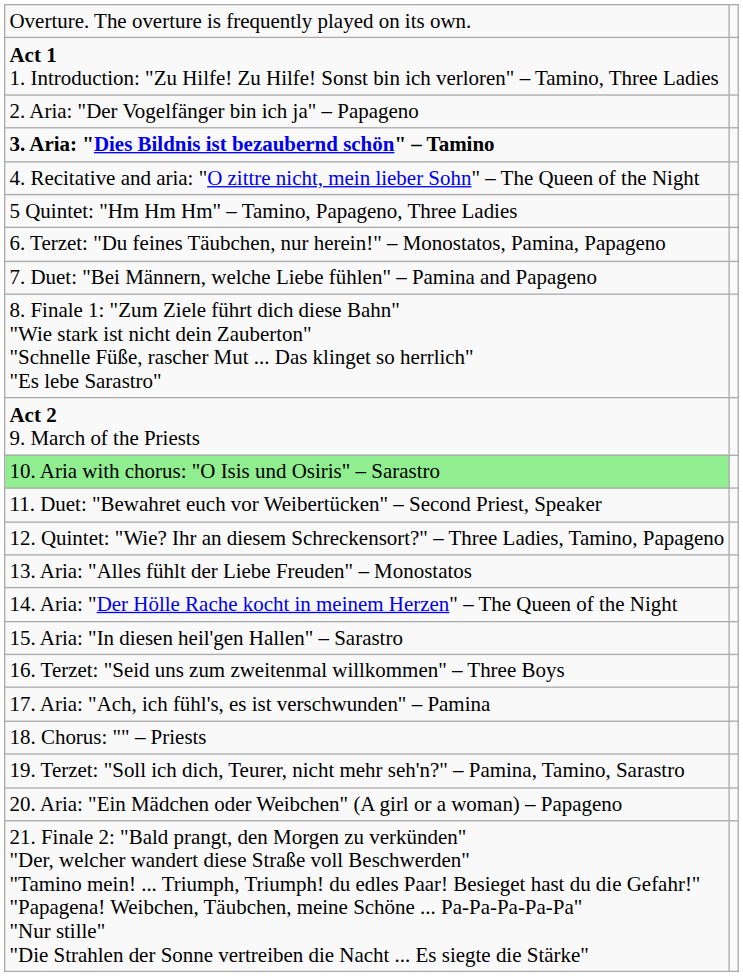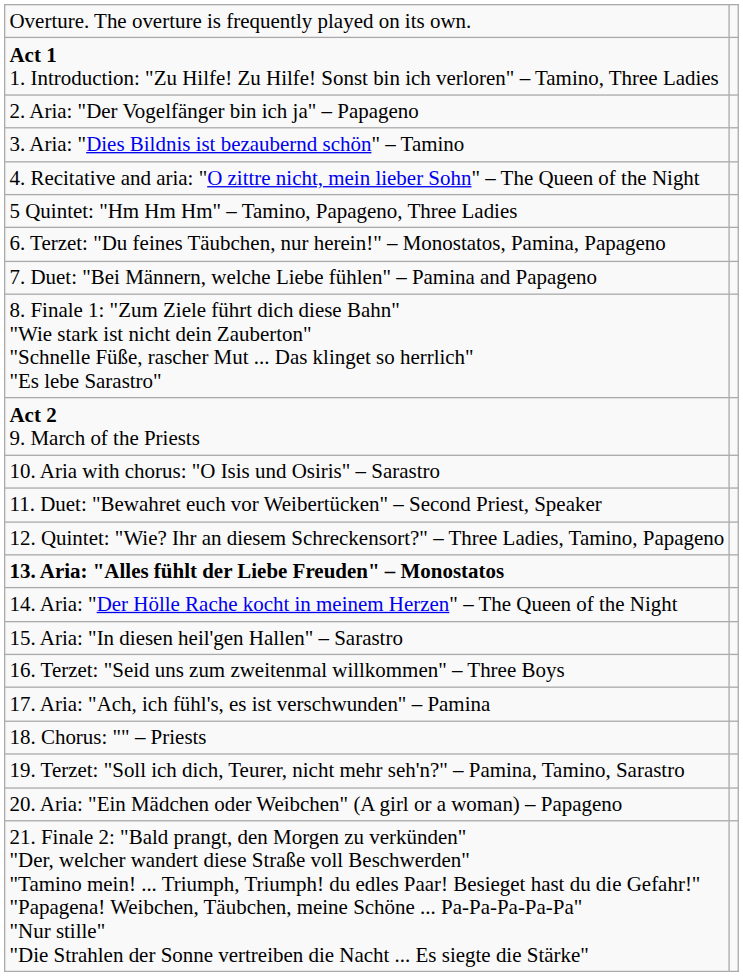3. Aria: "Dies Bildnis ist bezaubernd schön" – Tamino | column 1: bold -> normal
10. Aria with chorus: "O Isis und Osiris" – Sarastro | column 1: lightgreen background -> no background
13. Aria: "Alles fühlt der Liebe Freuden" – Monostatos | column 1: normal -> bold
